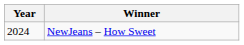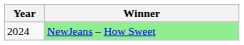NewJeans – How Sweet | Winner: no background -> lightgreen background
